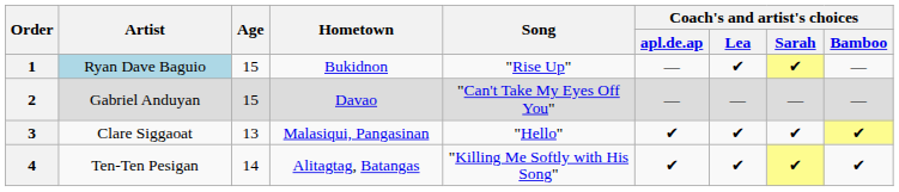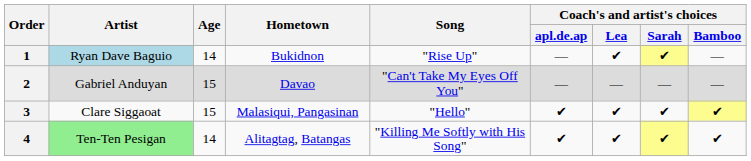1 | Age: 15 -> 14
3 | Age: 13 -> 15
4 | Artist: no background -> lightgreen background
